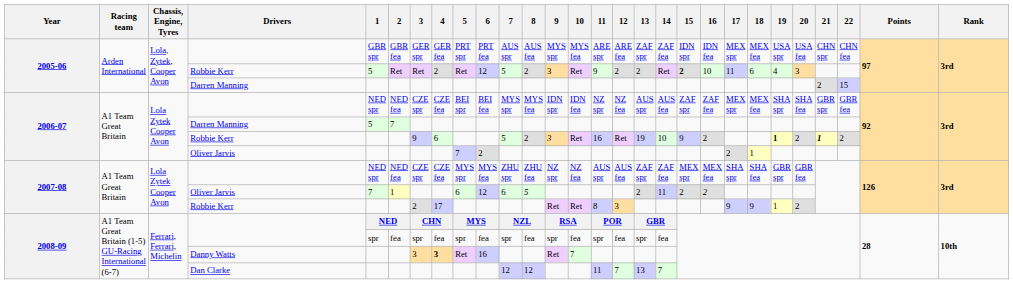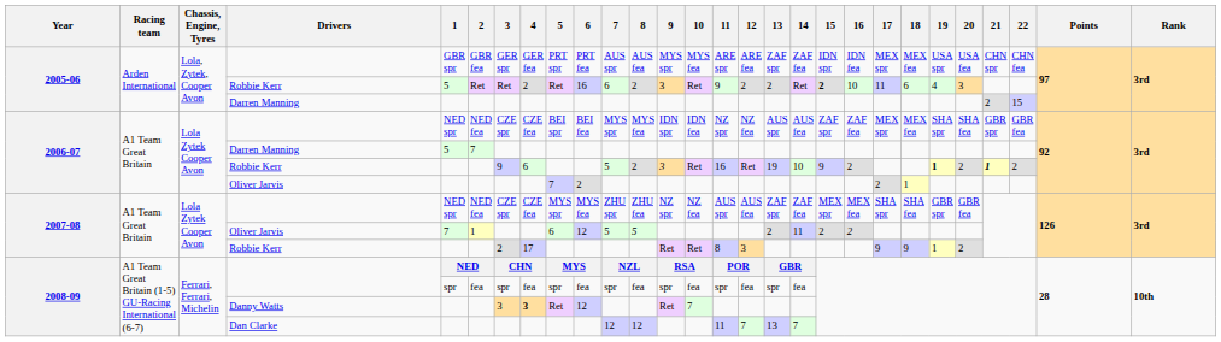2005-06 / Robbie Kerr | 6: 12 -> 16
2005-06 / Robbie Kerr | 7: 5 -> 6
2007-08 / Oliver Jarvis | 7: 6 -> 5
Danny Watts | 6: 16 -> 12
